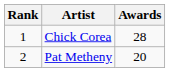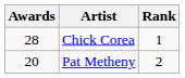columns swapped: Rank <-> Awards
